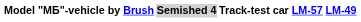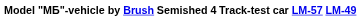Model "МБ"-vehicle by Brush | column 2: lightgrey background -> no background
